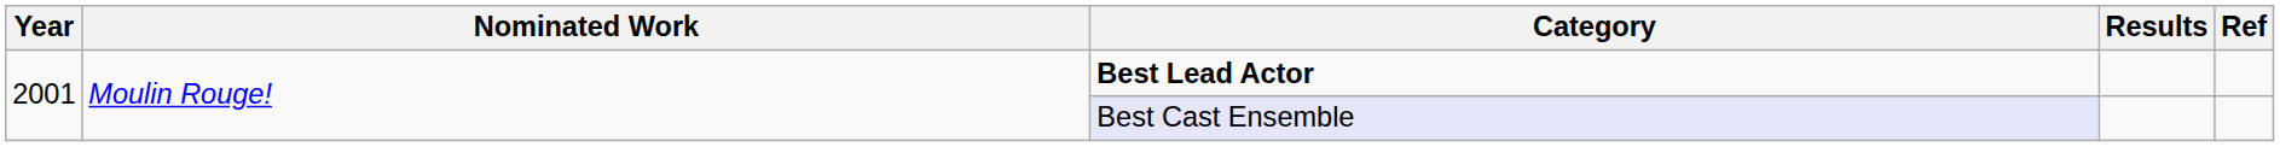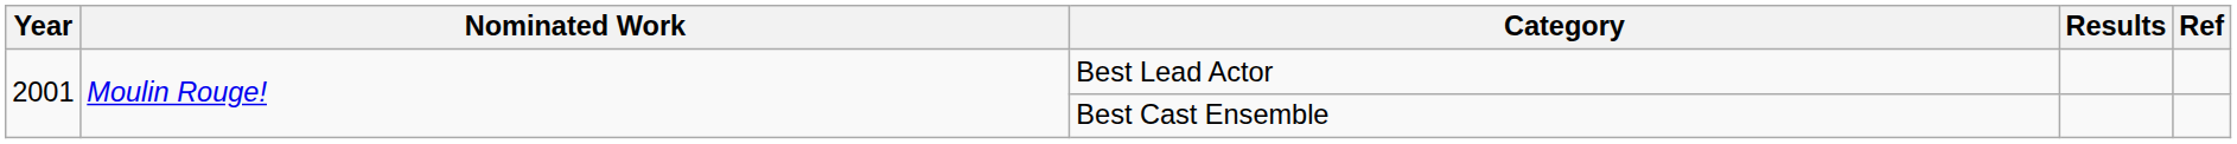Best Lead Actor | Category: bold -> normal
Best Cast Ensemble | Category: lavender background -> no background
